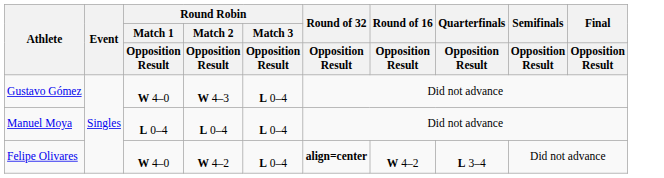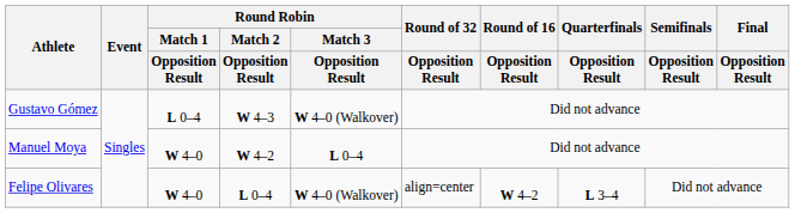Gustavo Gómez | Round Robin / Match 1 / Opposition Result: W 4–0 -> L 0–4
Gustavo Gómez | Round Robin / Match 3 / Opposition Result: L 0–4 -> W 4–0 (Walkover)
Manuel Moya | Round Robin / Match 1 / Opposition Result: L 0–4 -> W 4–0
Manuel Moya | Round Robin / Match 2 / Opposition Result: L 0–4 -> W 4–2
Felipe Olivares | Round Robin / Match 2 / Opposition Result: W 4–2 -> L 0–4
Felipe Olivares | Round Robin / Match 3 / Opposition Result: L 0–4 -> W 4–0 (Walkover)
Felipe Olivares | Round of 32 / Opposition Result: bold -> normal
